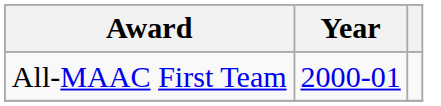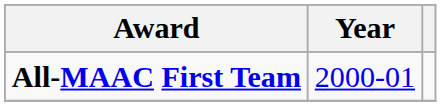row 2 | Award: normal -> bold
